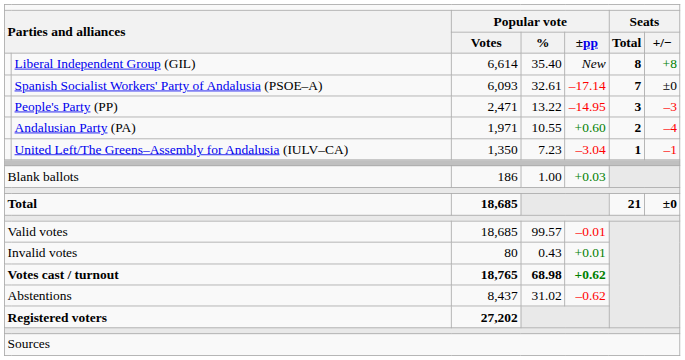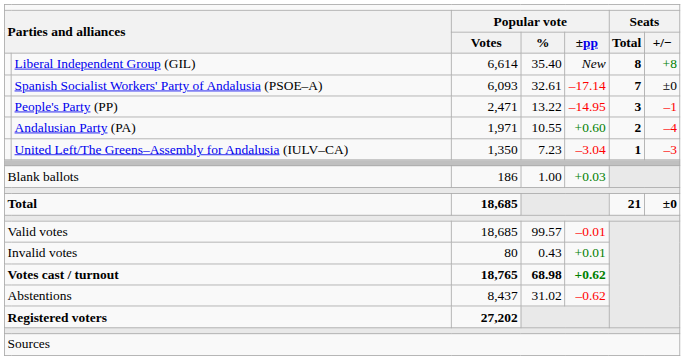People's Party (PP) | column 7: –3 -> –1
United Left/The Greens–Assembly for Andalusia (IULV–CA) | column 7: –1 -> –3
